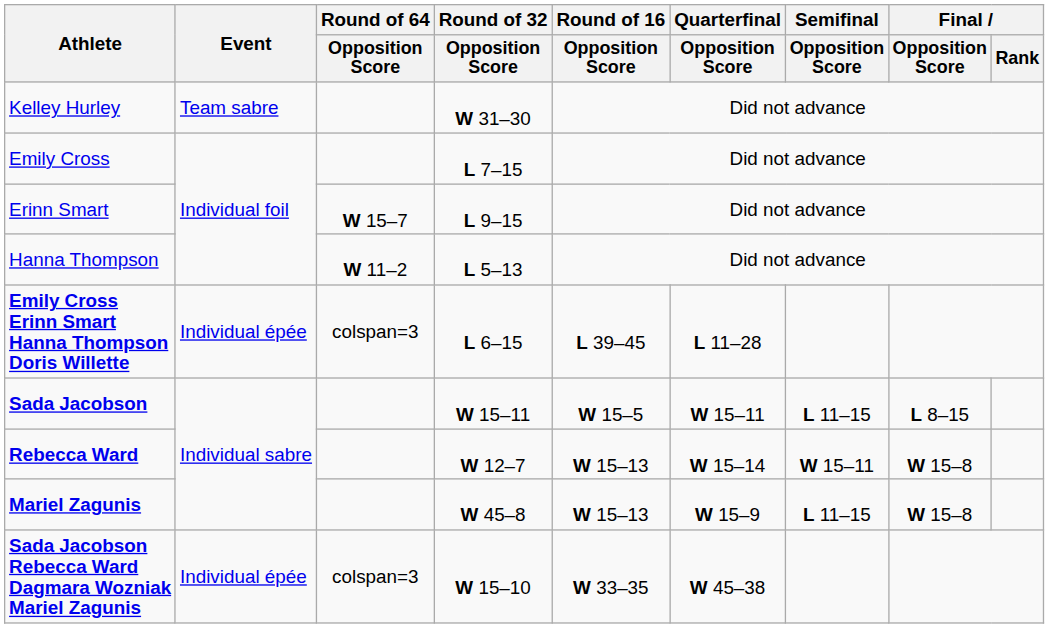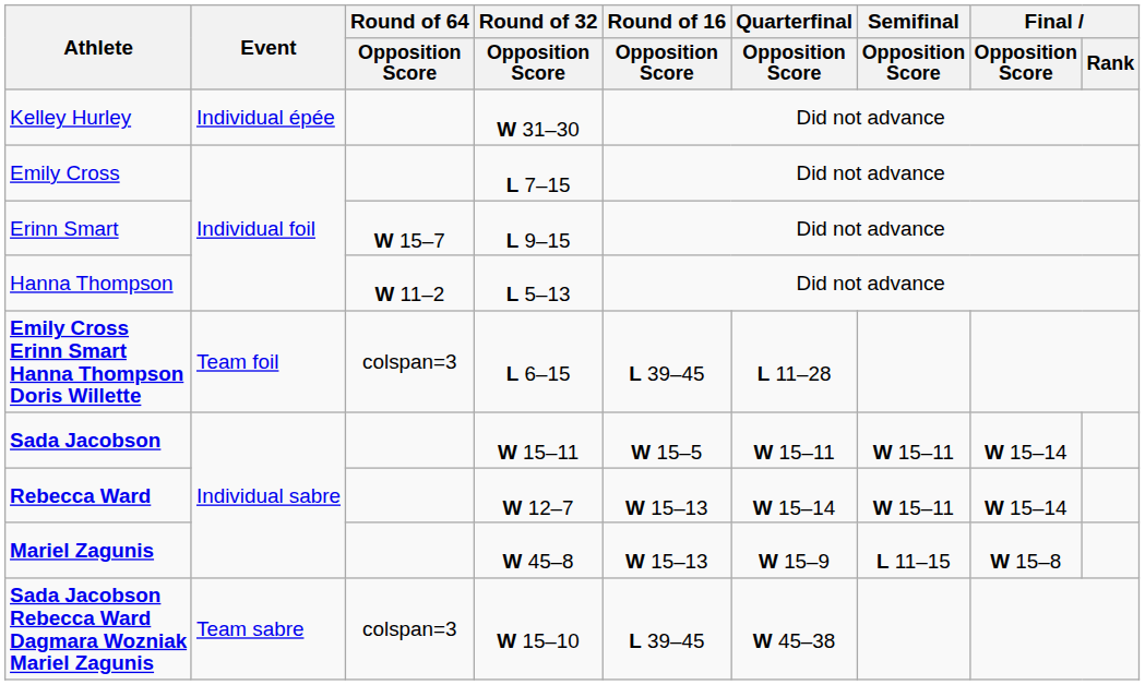Kelley Hurley | Event: Team sabre -> Individual épée
Emily Cross Erinn Smart Hanna Thompson Doris Willette | Event: Individual épée -> Team foil
Sada Jacobson | Semifinal / Opposition Score: L 11–15 -> W 15–11
Sada Jacobson | Final / Opposition Score: L 8–15 -> W 15–14
Rebecca Ward | Final / Opposition Score: W 15–8 -> W 15–14
Sada Jacobson Rebecca Ward Dagmara Wozniak Mariel Zagunis | Event: Individual épée -> Team sabre
Sada Jacobson Rebecca Ward Dagmara Wozniak Mariel Zagunis | Round of 16 / Opposition Score: W 33–35 -> L 39–45
